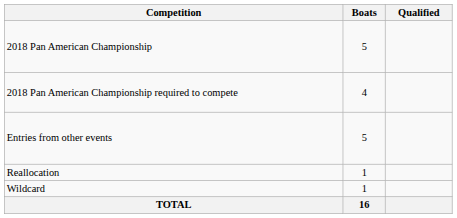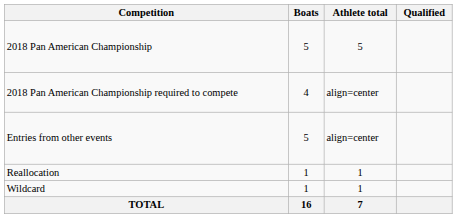+ column: Athlete total | 5 | align=center | align=center | 1 | 1 | 7
